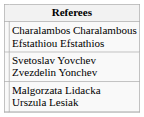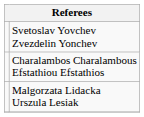rows swapped: Svetoslav Yovchev Zvezdelin Yonchev <-> Charalambos Charalambous Efstathiou Efstathios
